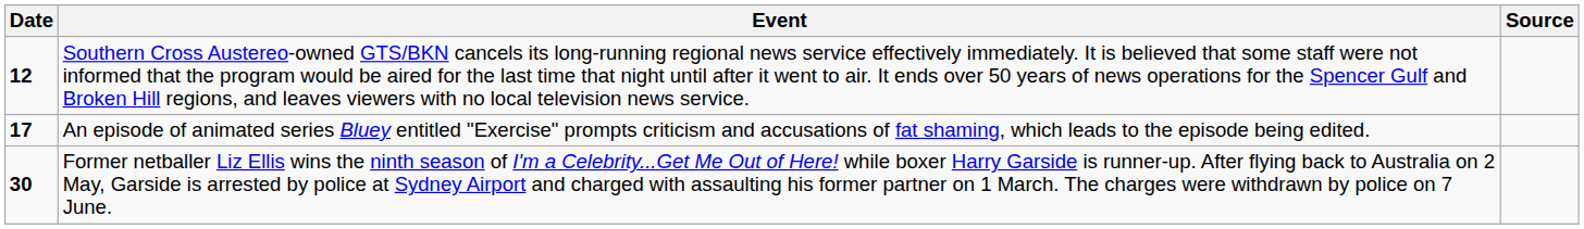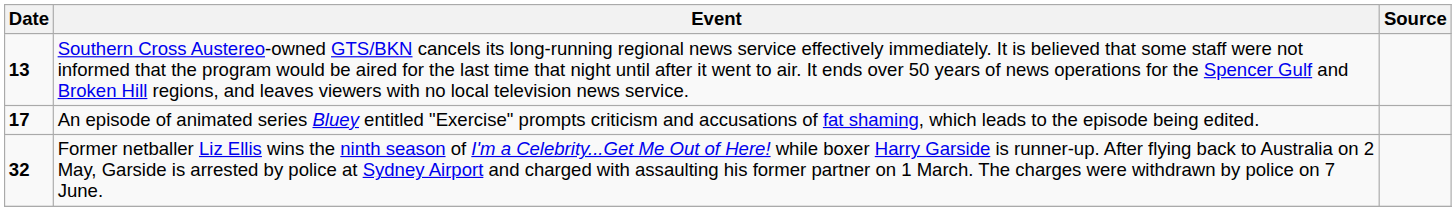row 2 | Date: 12 -> 13
row 4 | Date: 30 -> 32
